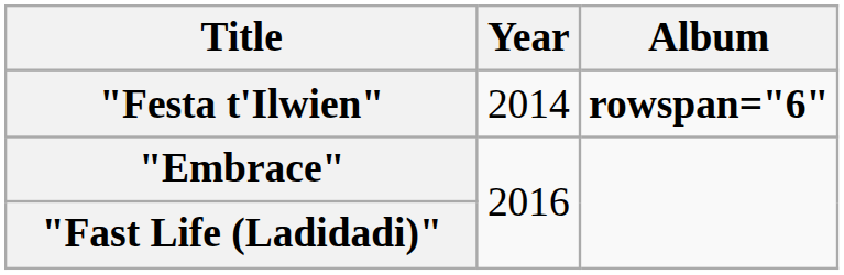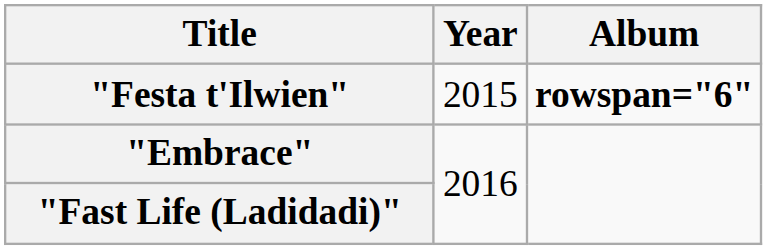"Festa t'Ilwien" | Year: 2014 -> 2015
